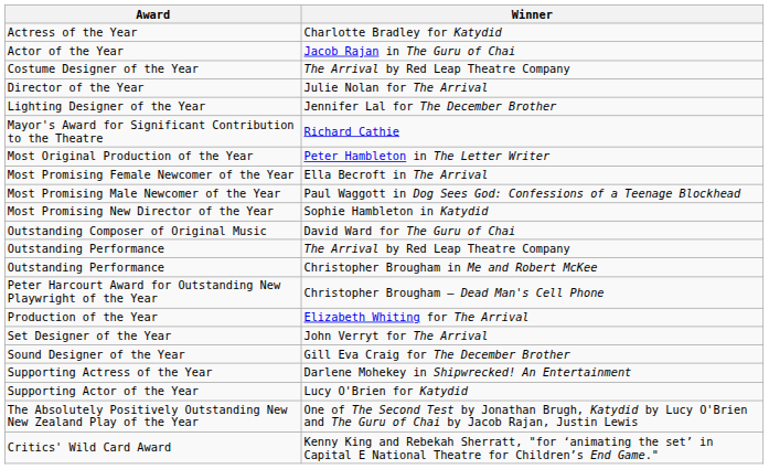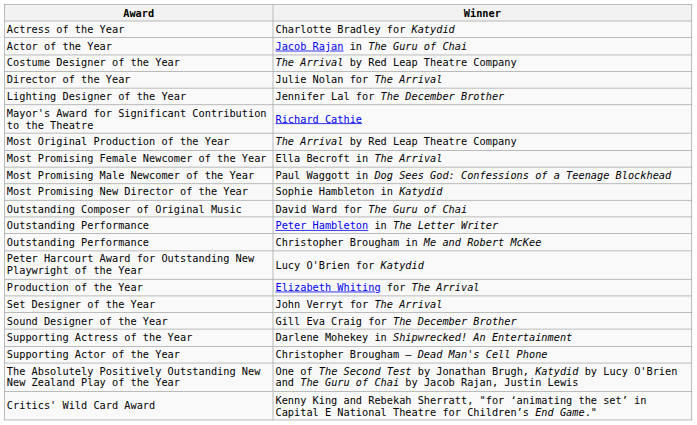row 8 | Winner: Peter Hambleton in The Letter Writer -> The Arrival by Red Leap Theatre Company
row 13 | Winner: The Arrival by Red Leap Theatre Company -> Peter Hambleton in The Letter Writer
row 15 | Winner: Christopher Brougham – Dead Man's Cell Phone -> Lucy O'Brien for Katydid
row 20 | Winner: Lucy O'Brien for Katydid -> Christopher Brougham – Dead Man's Cell Phone
